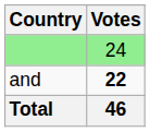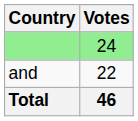and | Votes: bold -> normal
